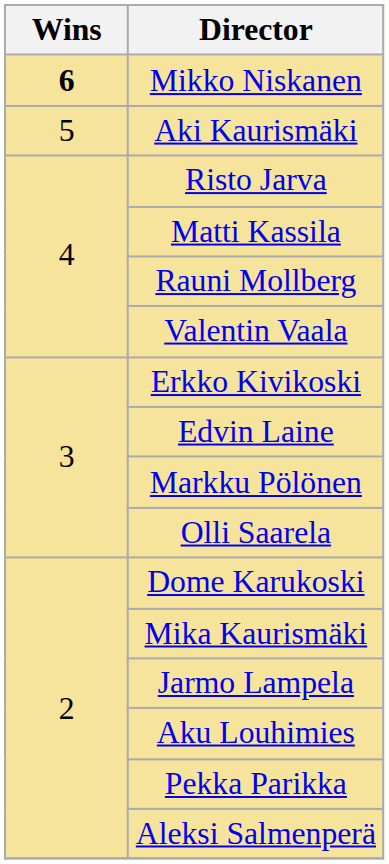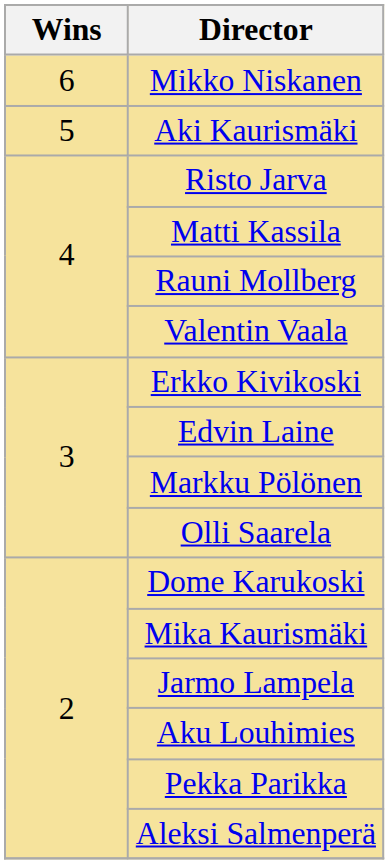Mikko Niskanen | Wins: bold -> normal
